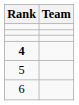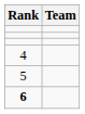row 5 | Rank: bold -> normal
row 7 | Rank: normal -> bold
